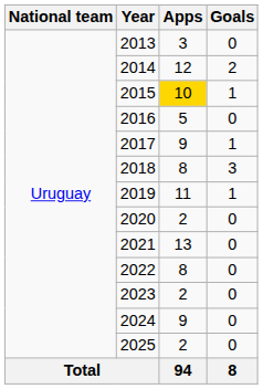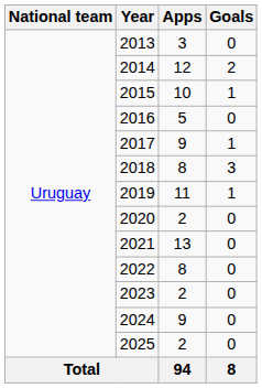2015 | Apps: gold background -> no background
